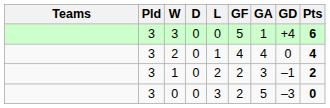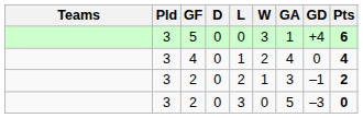columns swapped: W <-> GF
